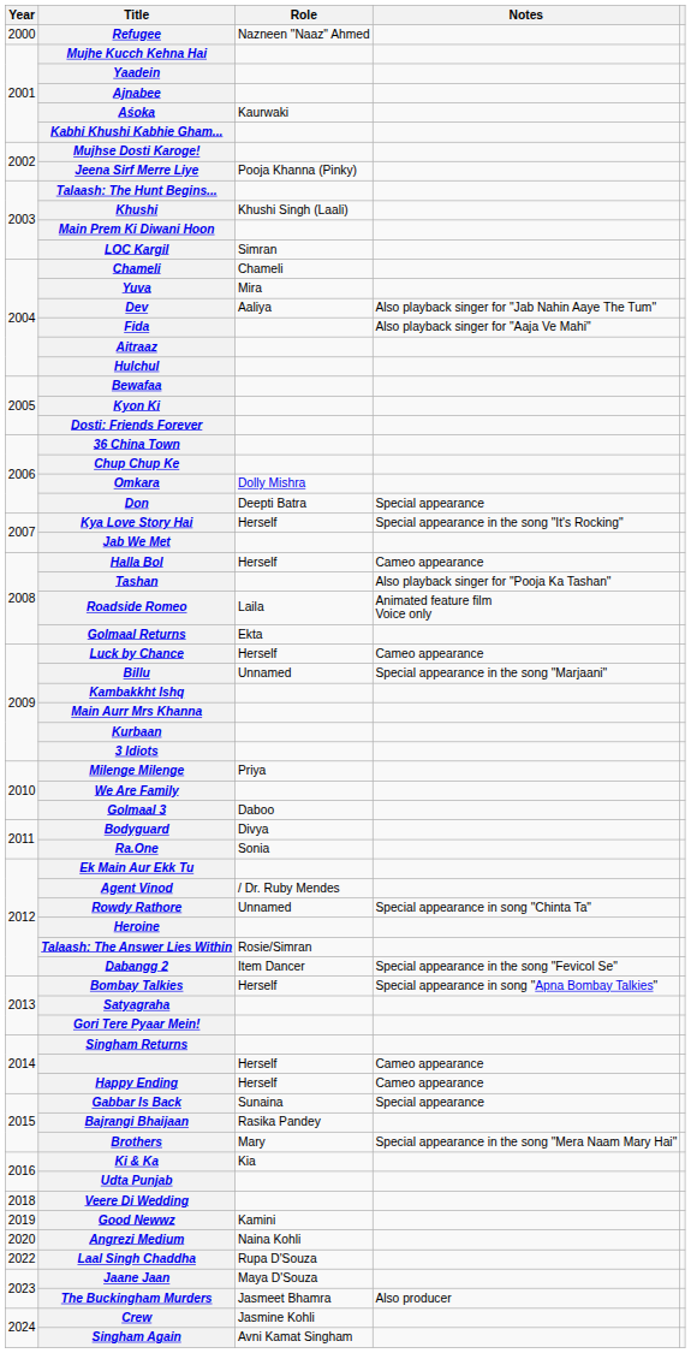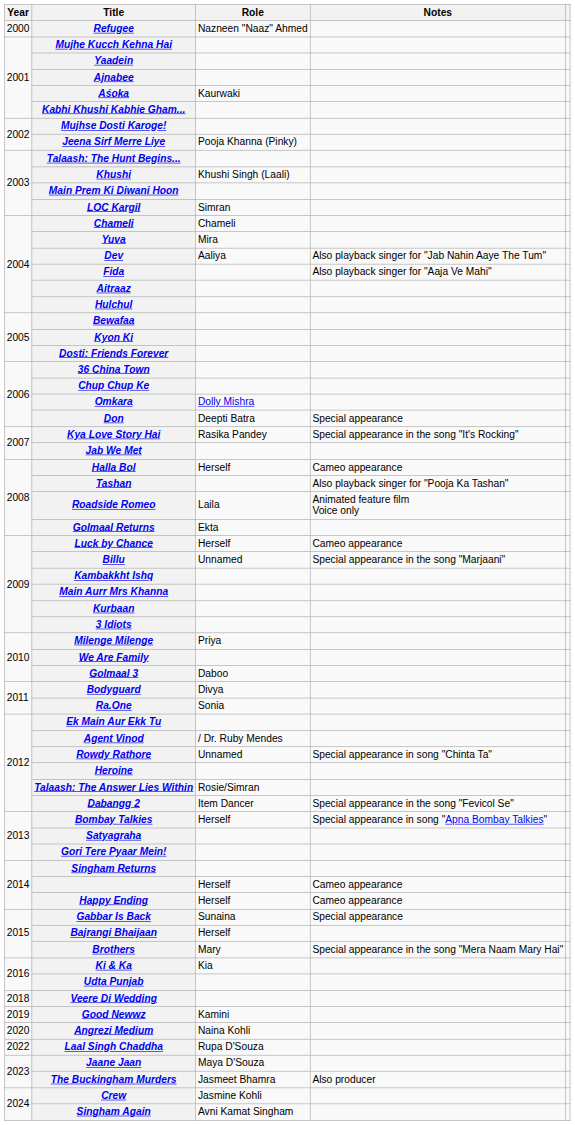Kya Love Story Hai | Role: Herself -> Rasika Pandey
Bajrangi Bhaijaan | Role: Rasika Pandey -> Herself
